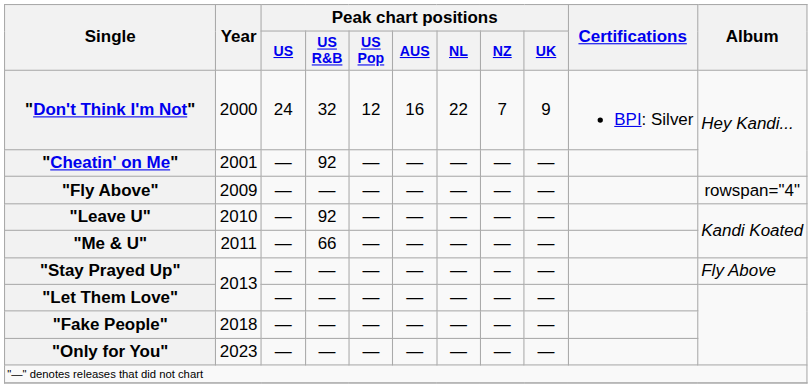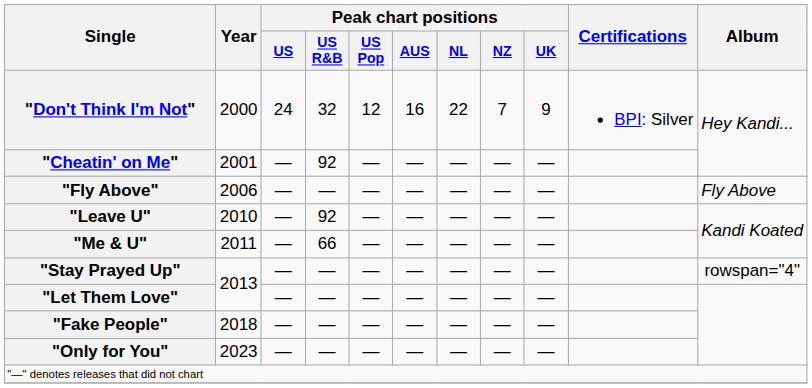"Fly Above" | Year: 2009 -> 2006
"Fly Above" | Album: rowspan="4" -> Fly Above
"Stay Prayed Up" | Album: Fly Above -> rowspan="4"
